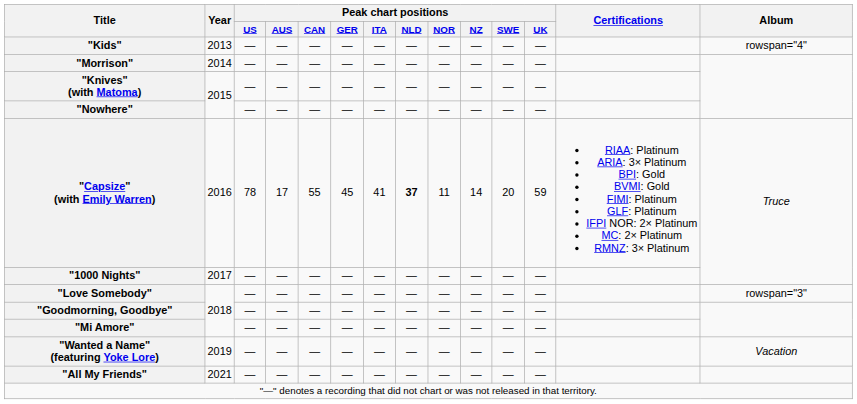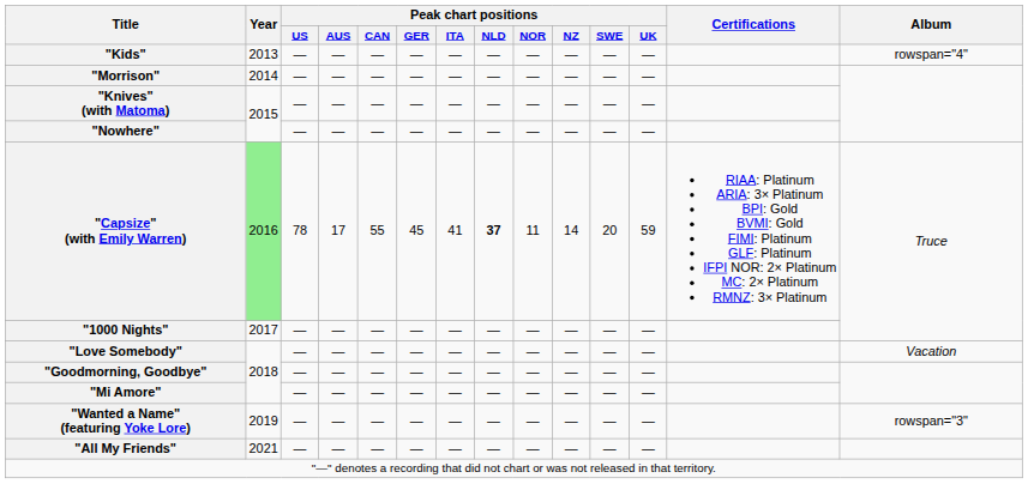"Capsize" (with Emily Warren) | Year: no background -> lightgreen background
"Love Somebody" | Album: rowspan="3" -> Vacation
"Wanted a Name" (featuring Yoke Lore) | Album: Vacation -> rowspan="3"
